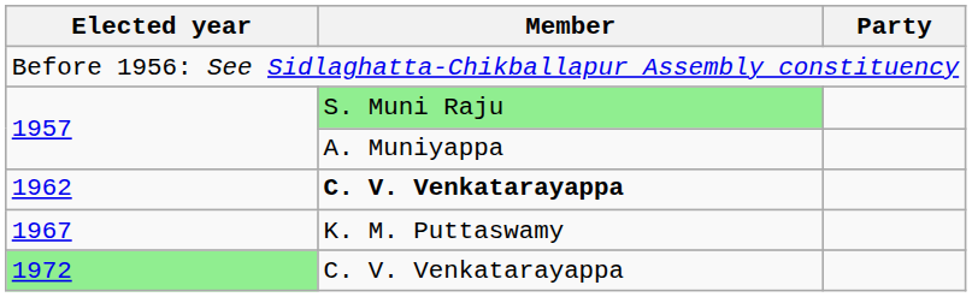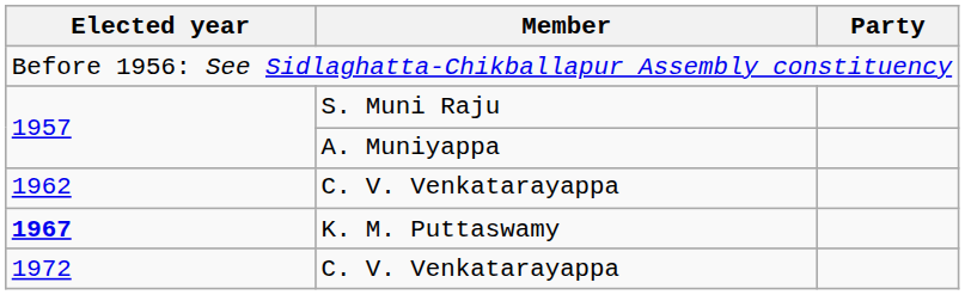1957 / S. Muni Raju | Member: lightgreen background -> no background
1962 | Member: bold -> normal
1967 | Elected year: normal -> bold
1972 | Elected year: lightgreen background -> no background
